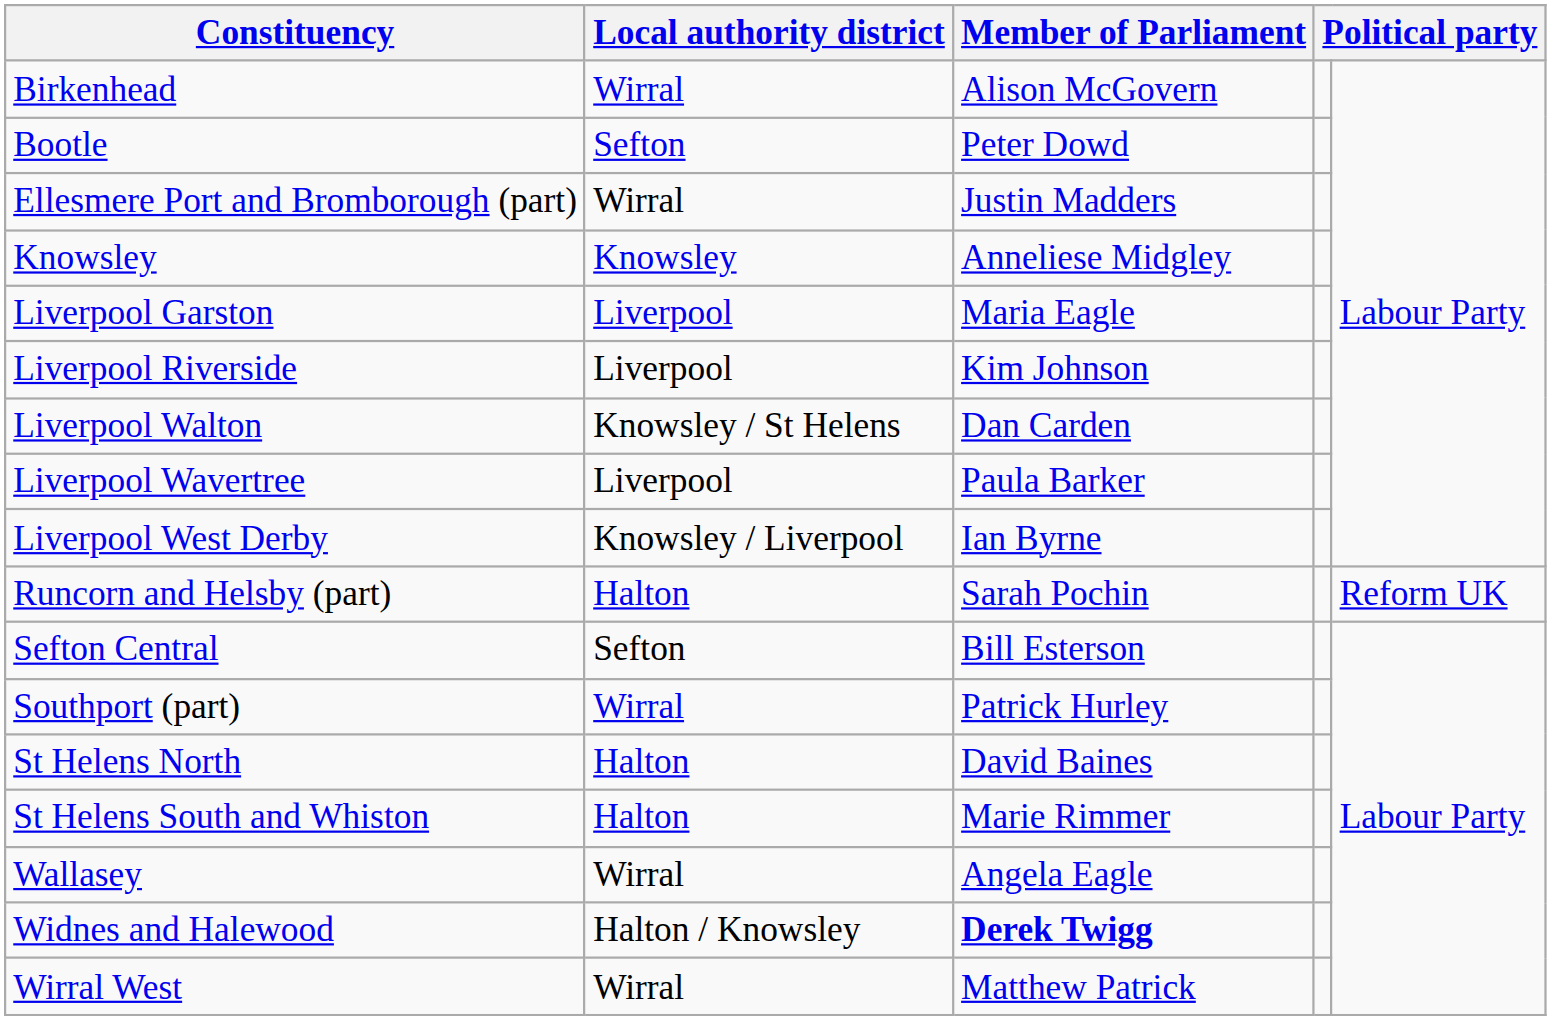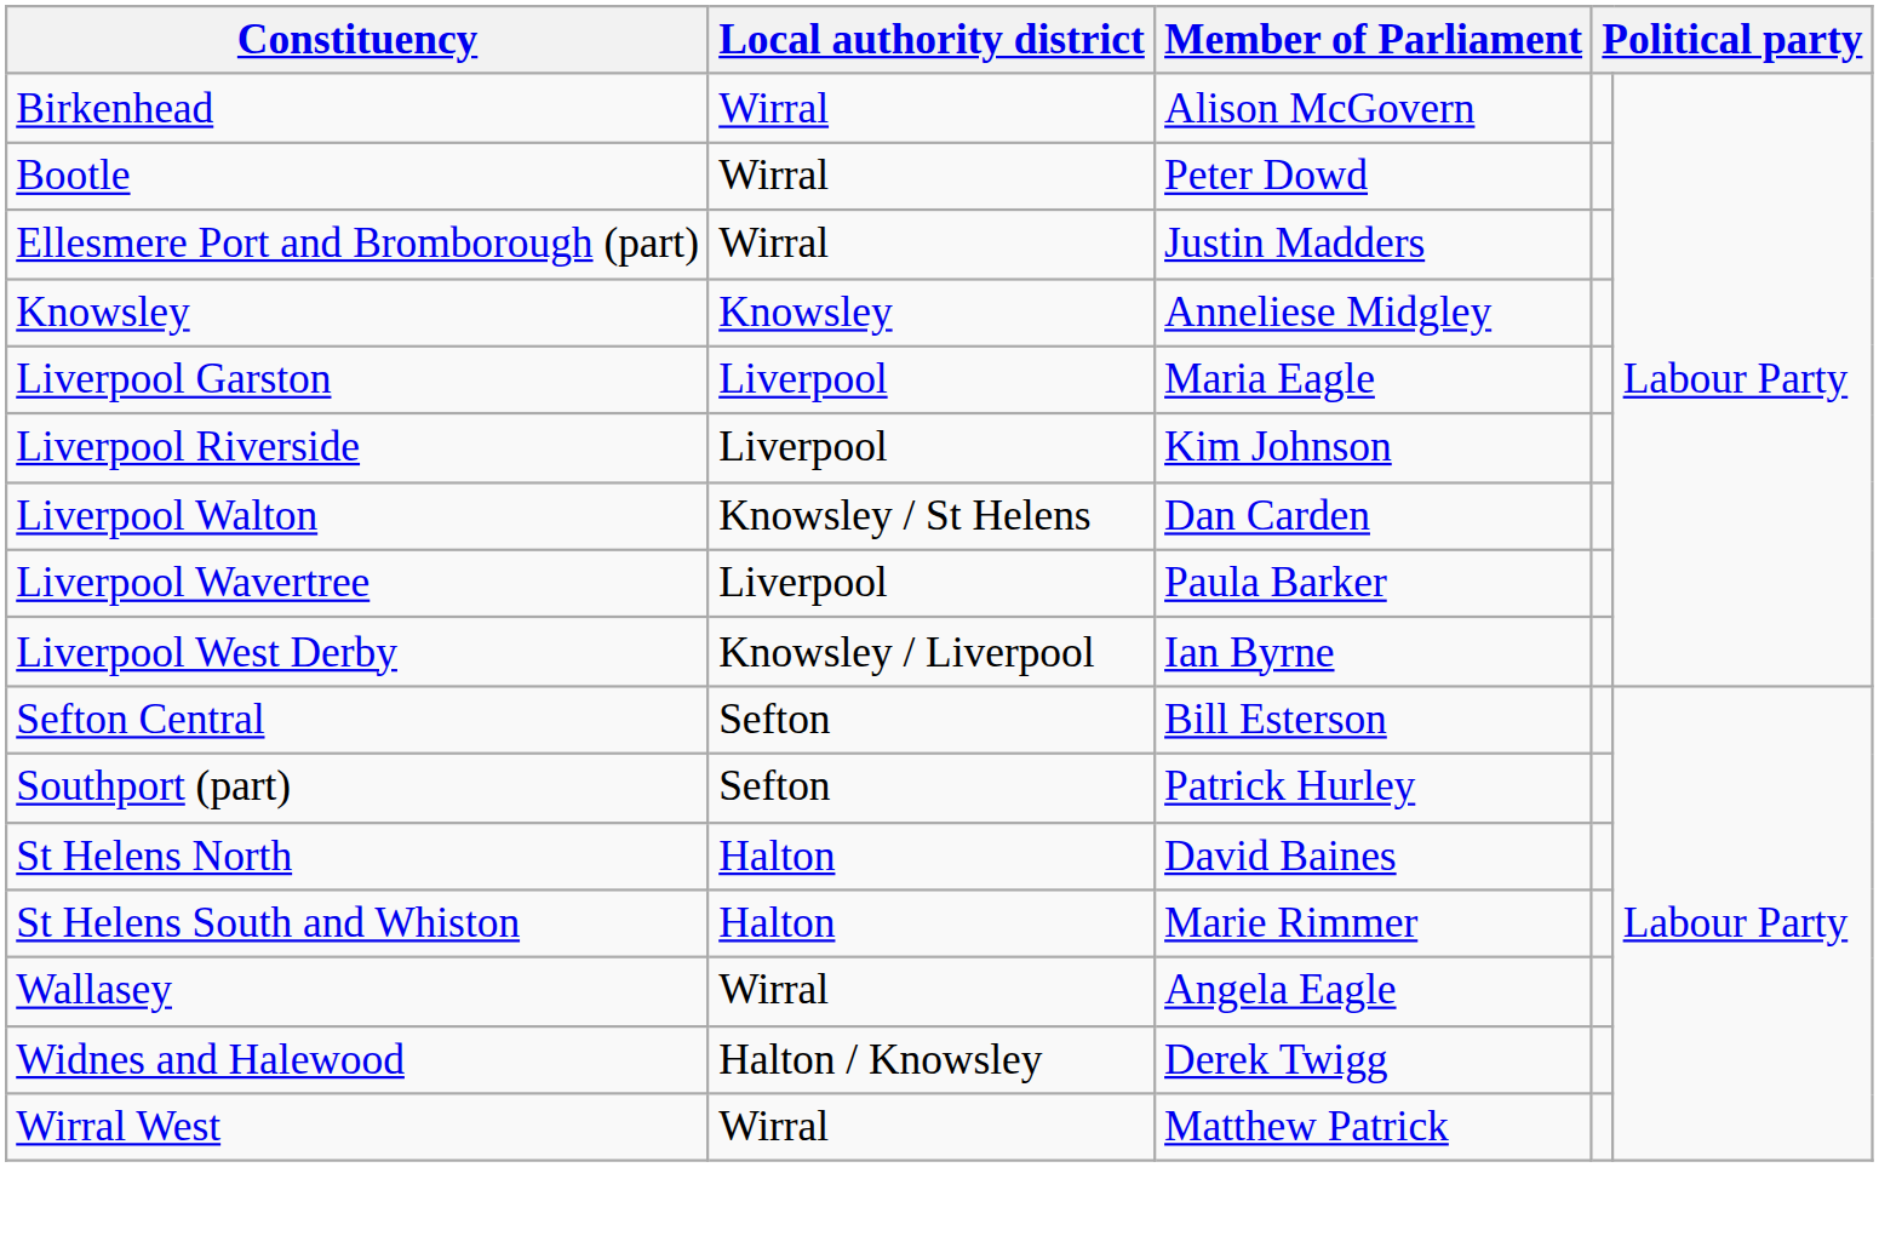Bootle | Local authority district: Sefton -> Wirral
- row: Runcorn and Helsby (part) | Halton | Sarah Pochin | Reform UK
Southport (part) | Local authority district: Wirral -> Sefton
Widnes and Halewood | Member of Parliament: bold -> normal
